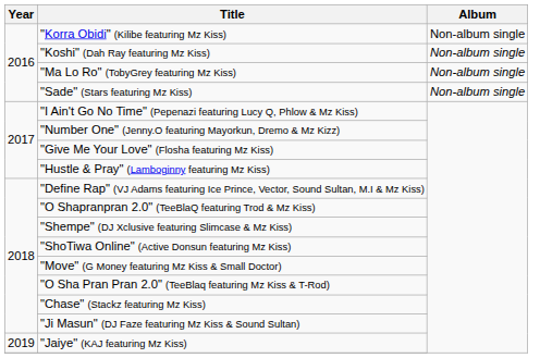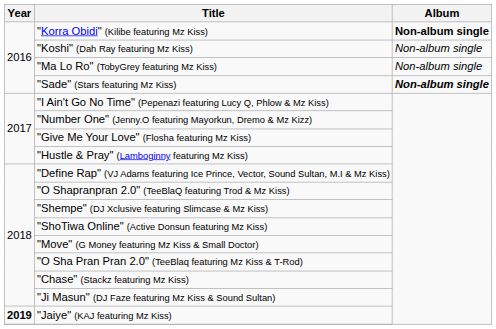"Korra Obidi" (Kilibe featuring Mz Kiss) | Album: normal -> bold
"Sade" (Stars featuring Mz Kiss) | Album: normal -> bold
"Jaiye" (KAJ featuring Mz Kiss) | Year: normal -> bold
